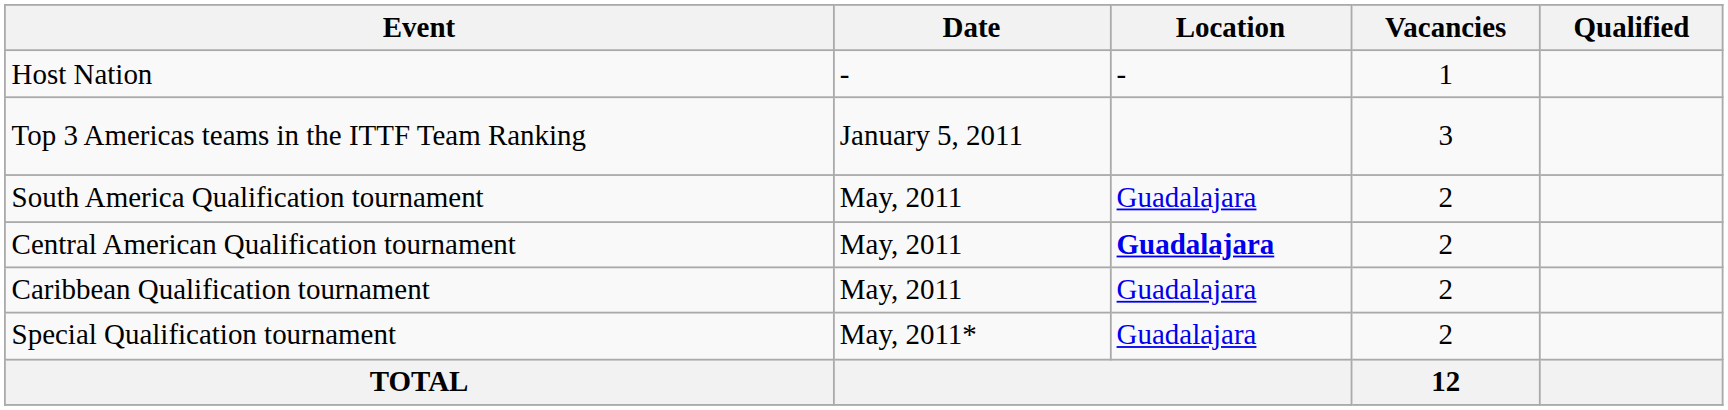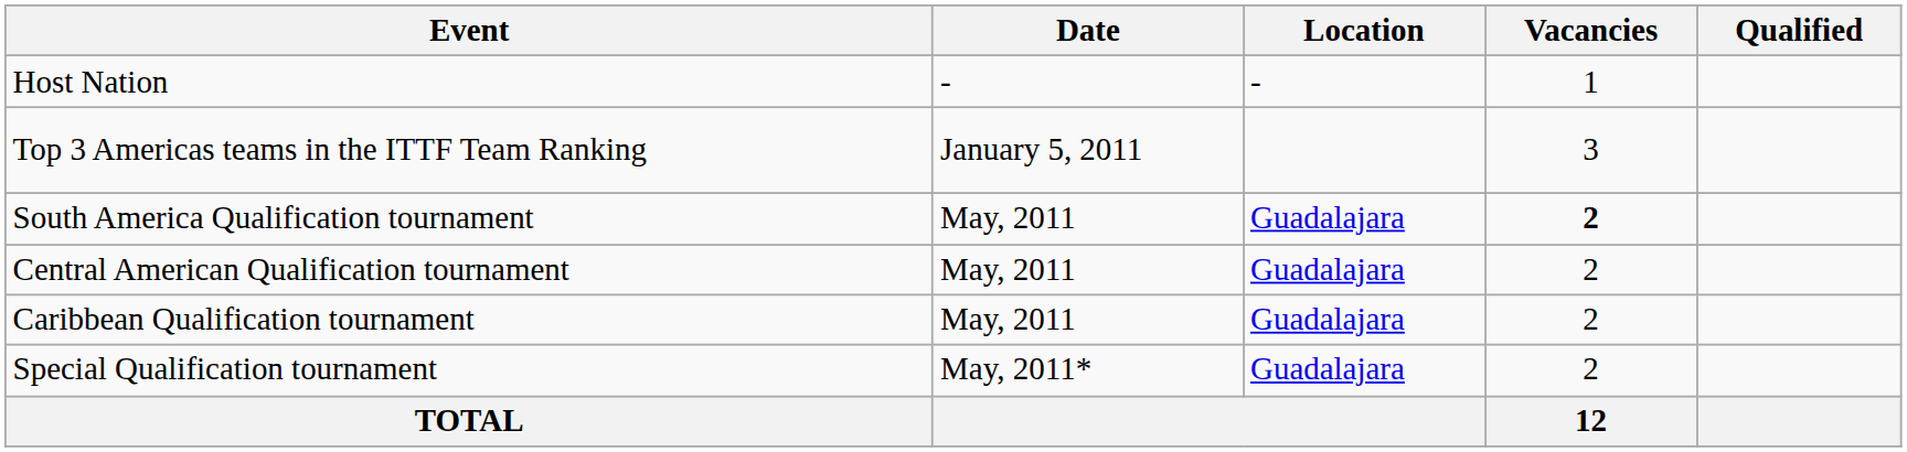South America Qualification tournament | Vacancies: normal -> bold
Central American Qualification tournament | Location: bold -> normal
